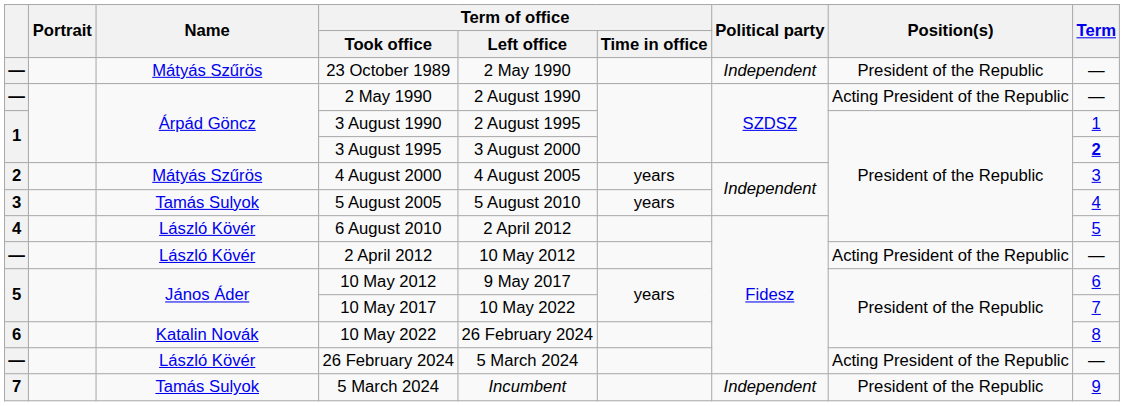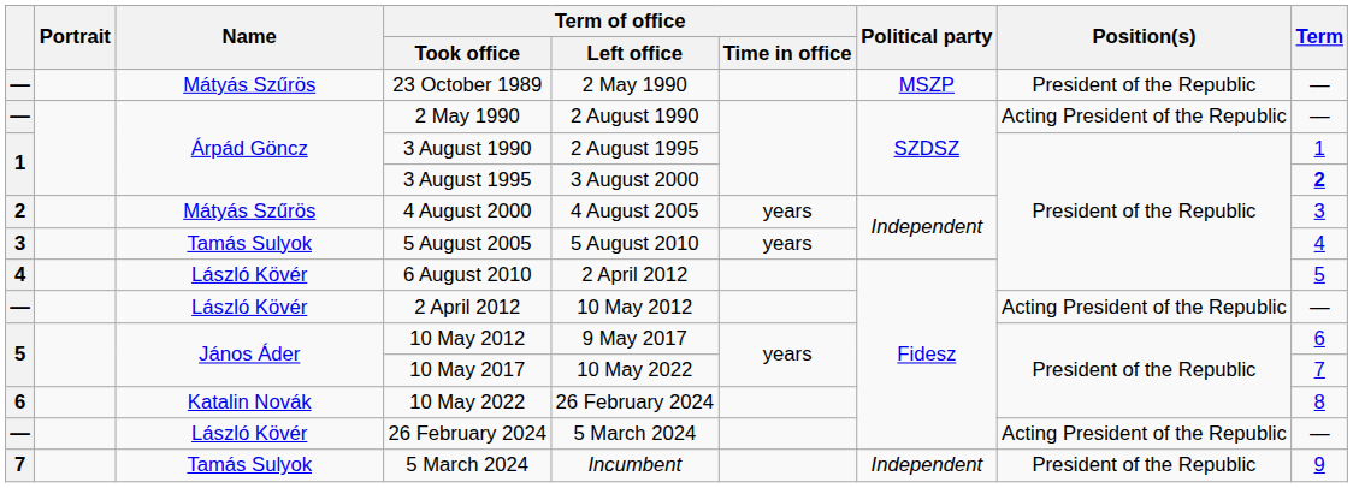23 October 1989 | Political party: Independent -> MSZP
